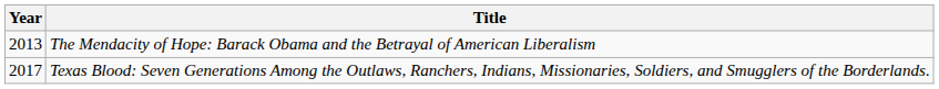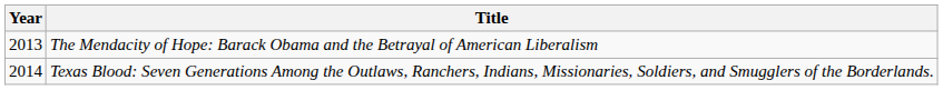row 3 | Year: 2017 -> 2014
